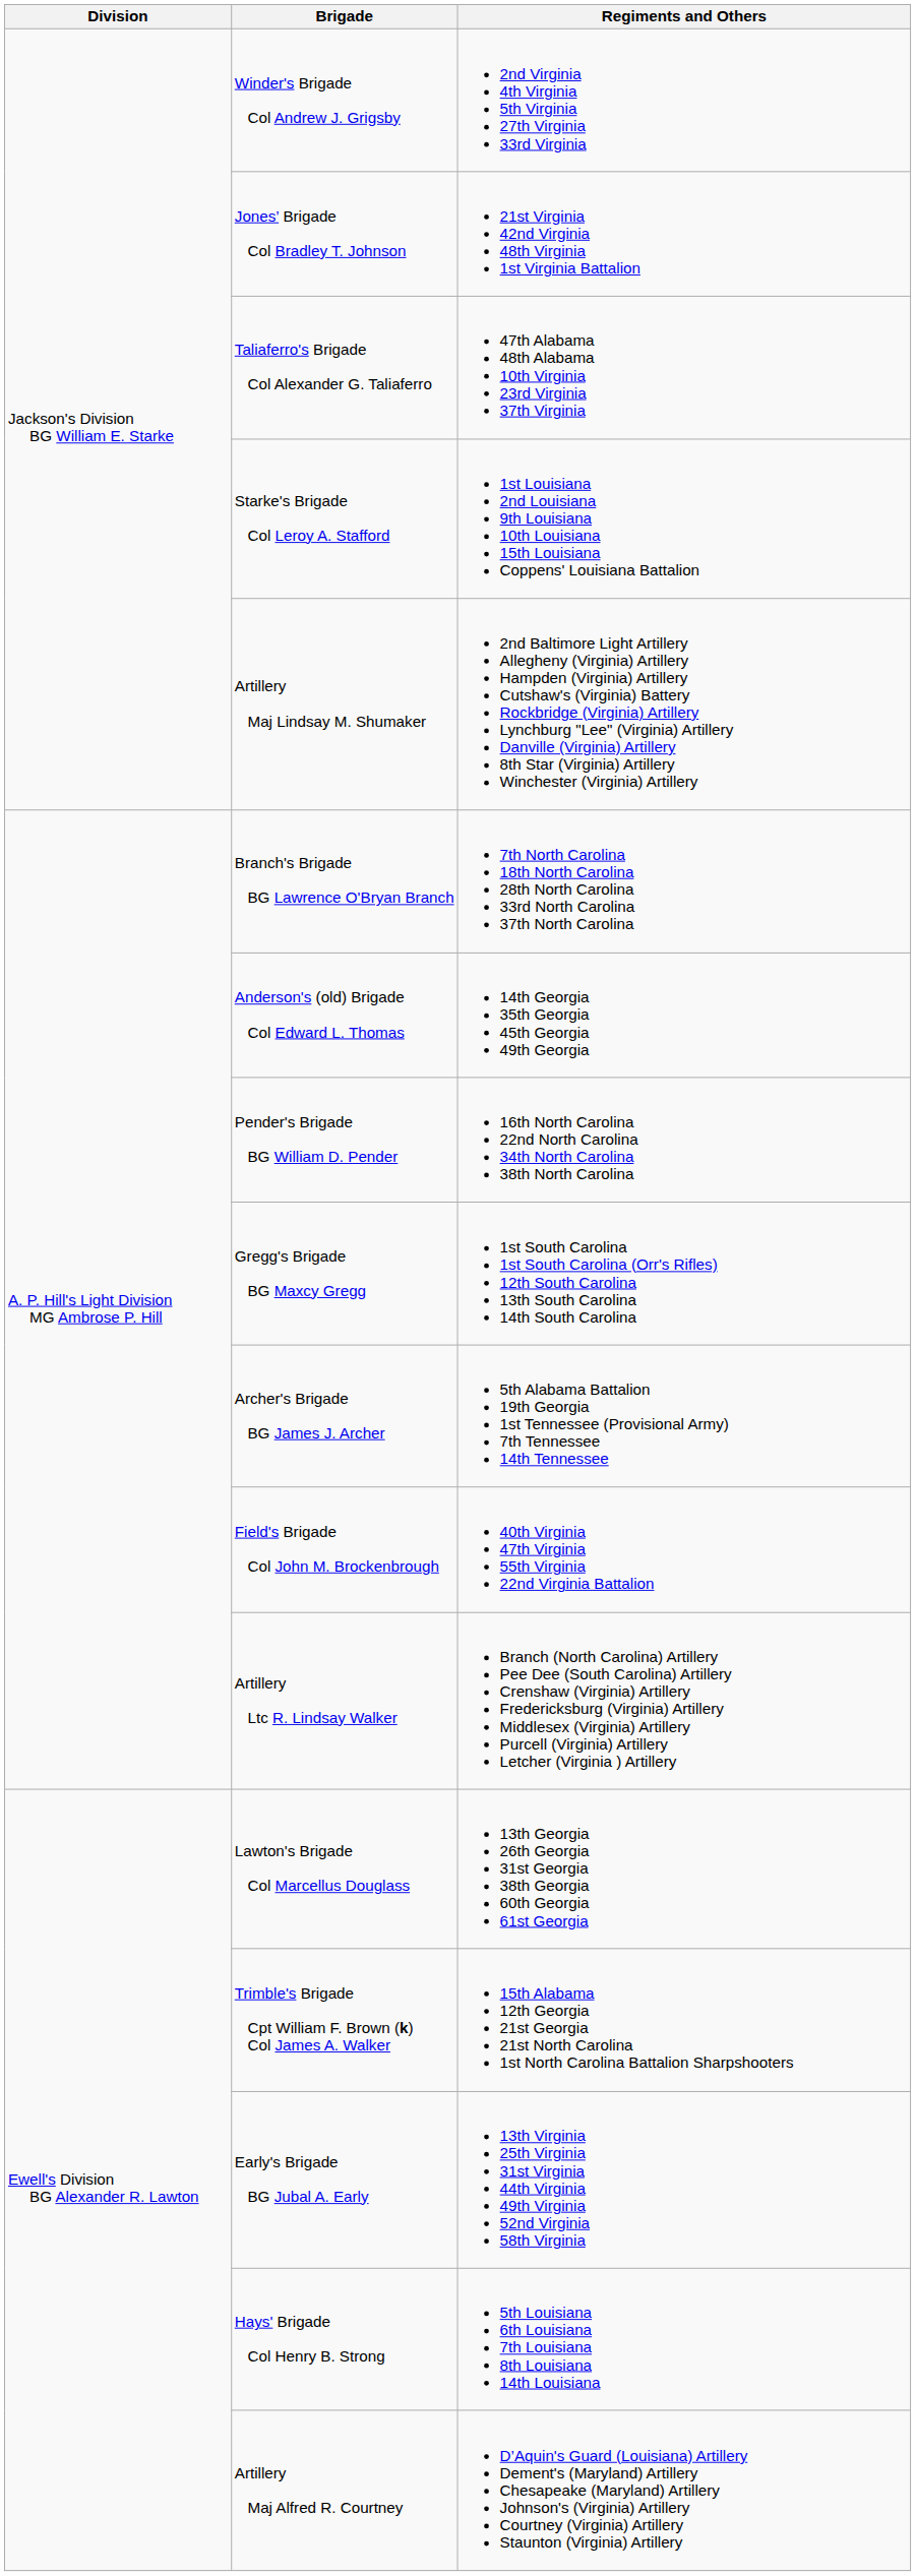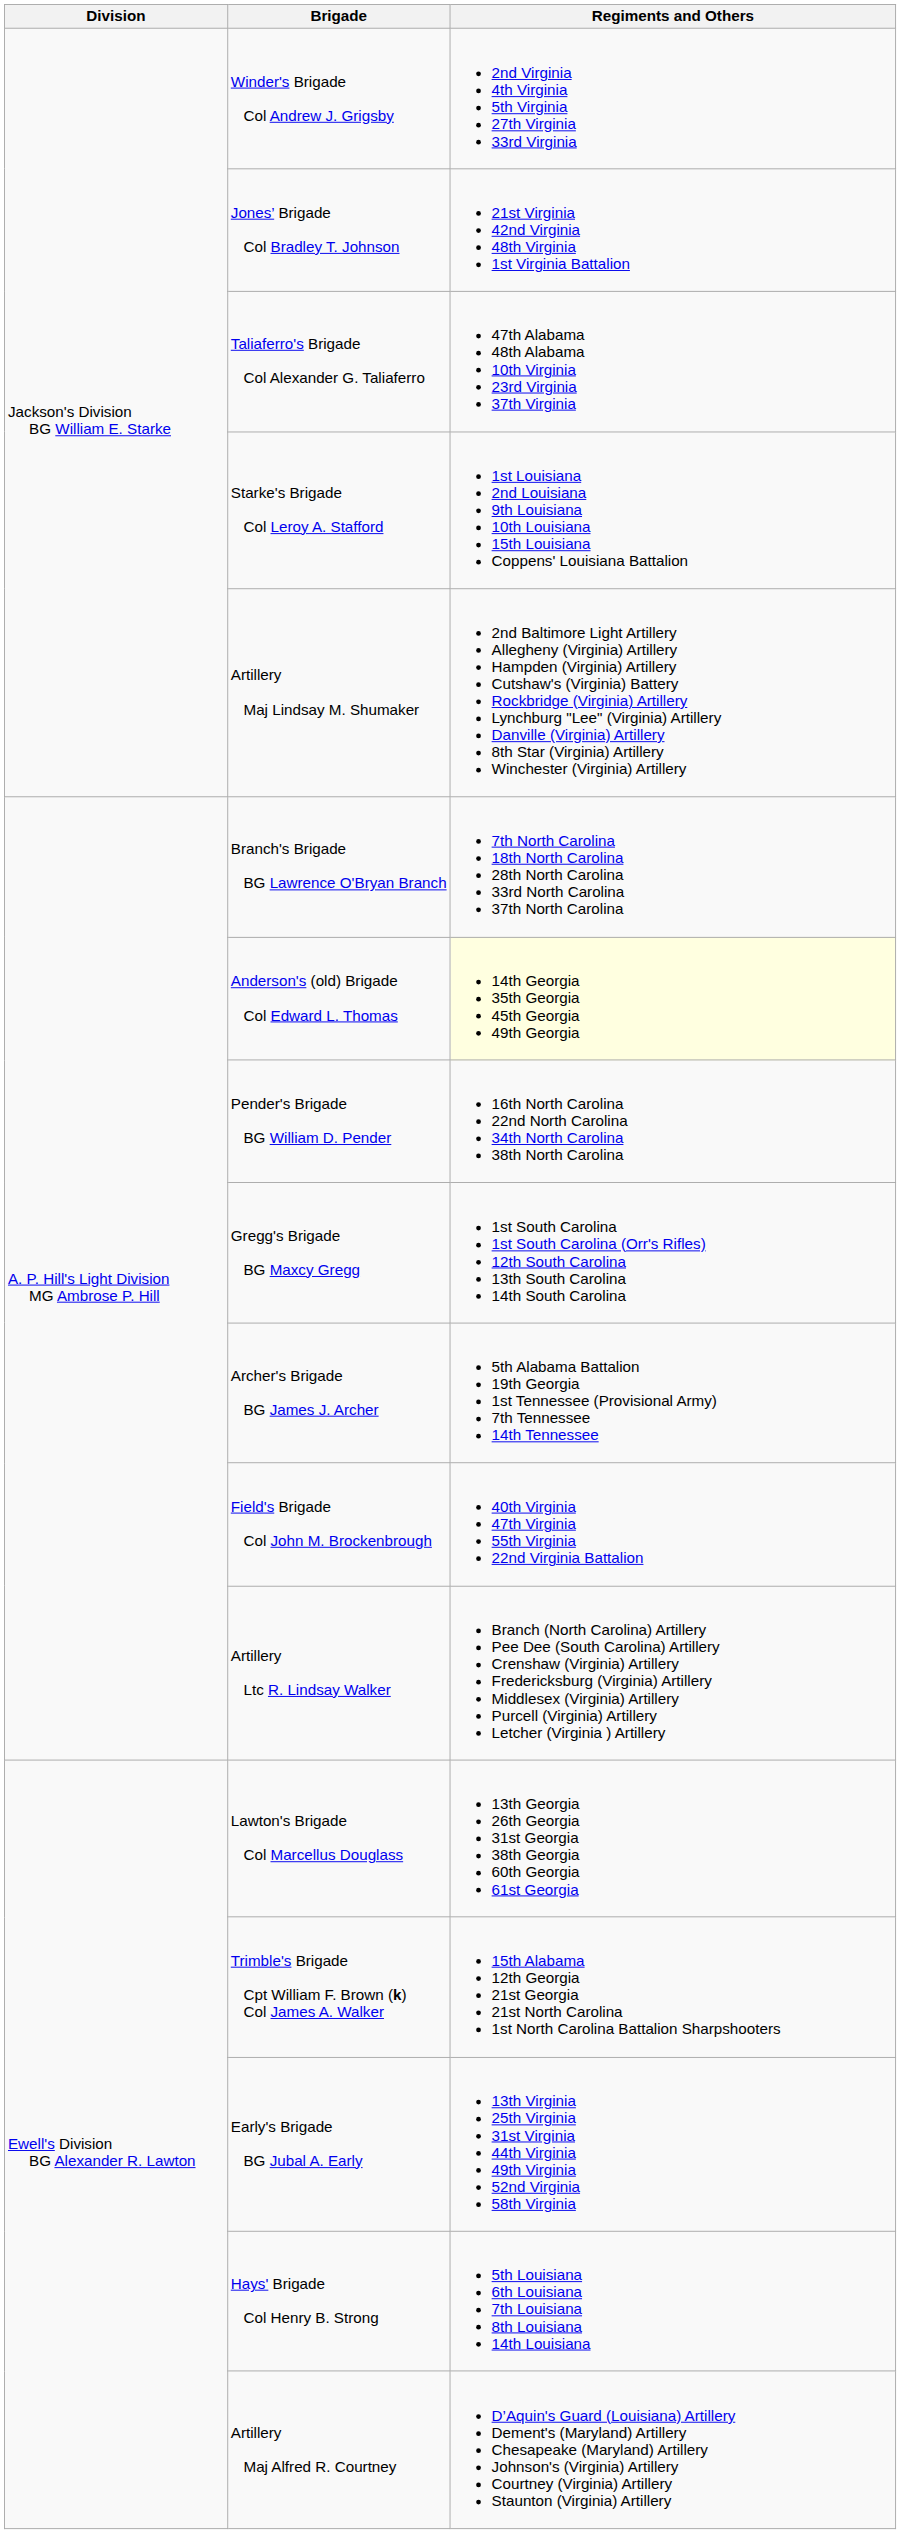Anderson's (old) Brigade Col Edward L. Thomas | Regiments and Others: no background -> lightyellow background
